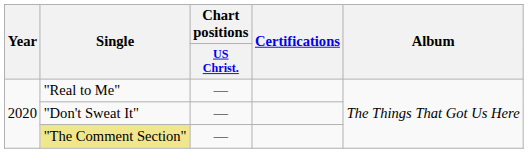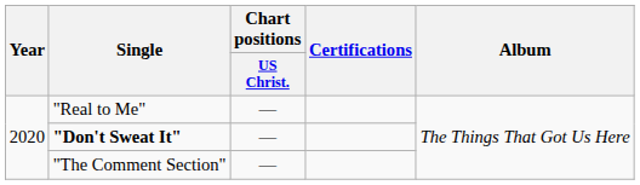"Don't Sweat It" | Single: normal -> bold
"The Comment Section" | Single: khaki background -> no background
